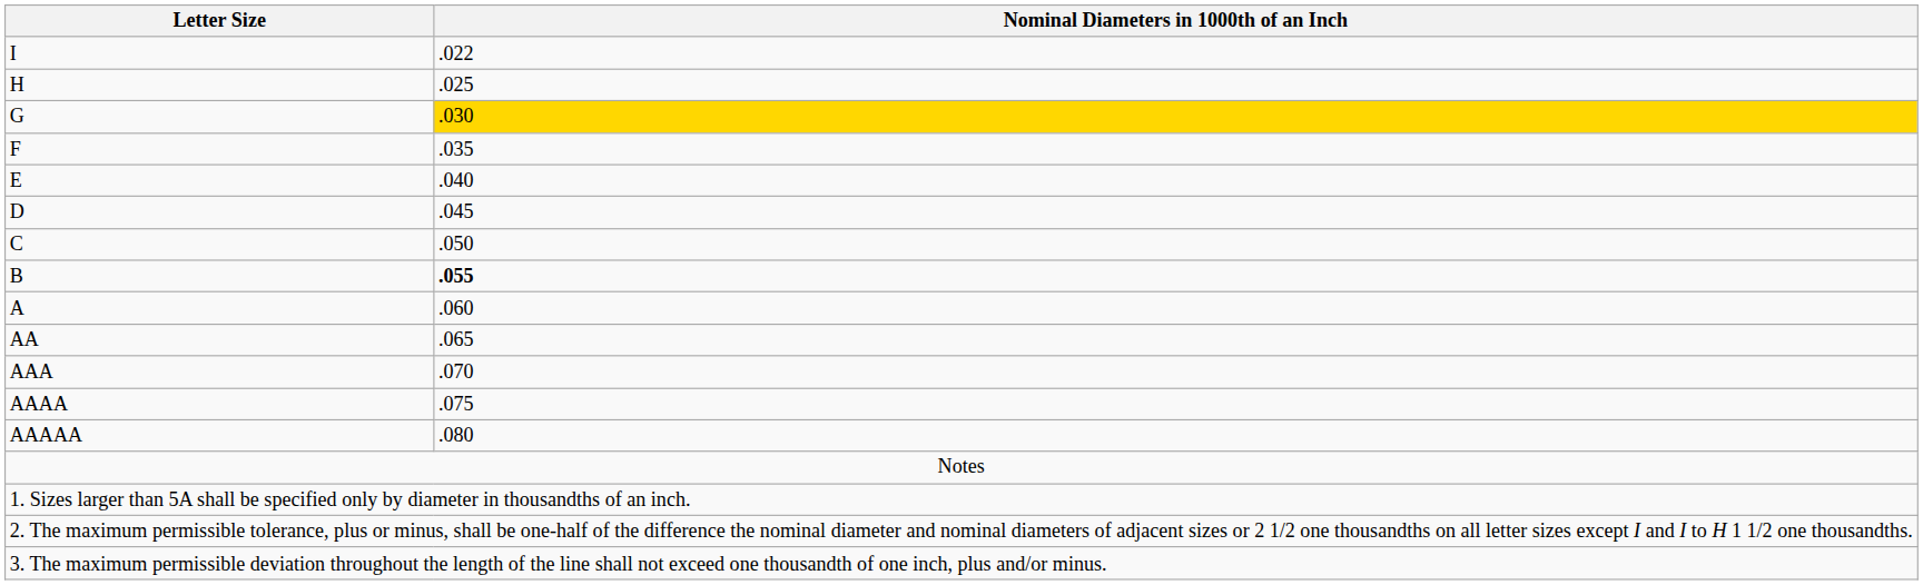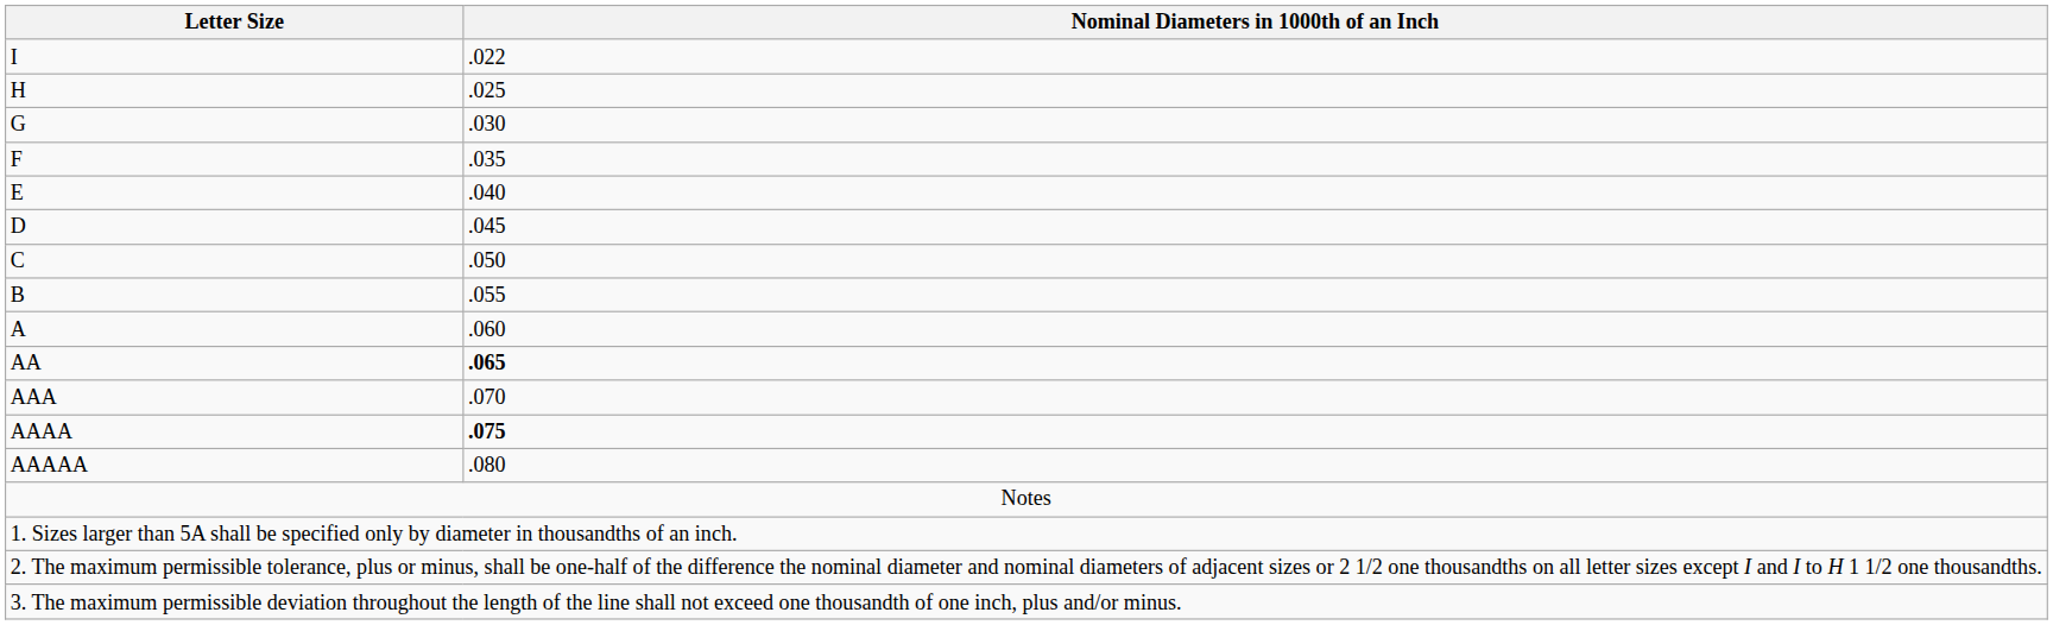G | Nominal Diameters in 1000th of an Inch: gold background -> no background
B | Nominal Diameters in 1000th of an Inch: bold -> normal
AA | Nominal Diameters in 1000th of an Inch: normal -> bold
AAAA | Nominal Diameters in 1000th of an Inch: normal -> bold
